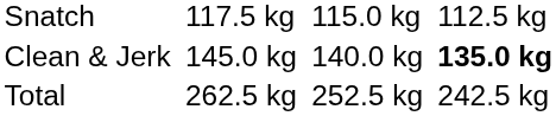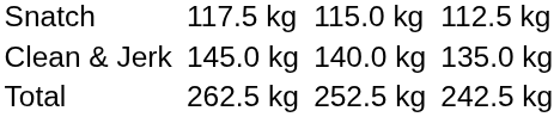Clean & Jerk | column 4: bold -> normal
